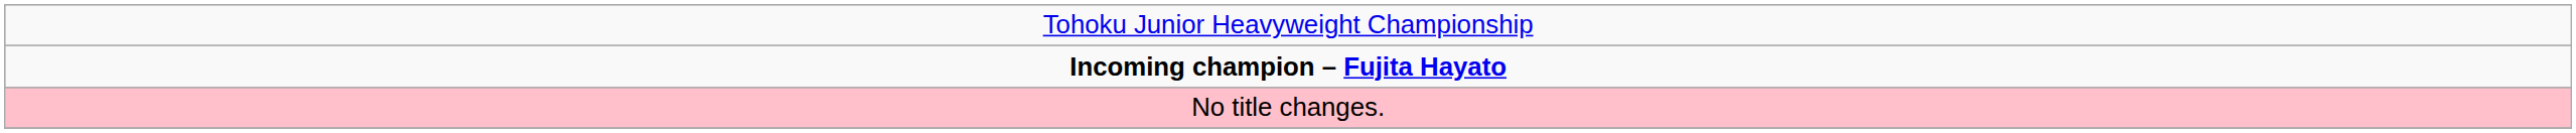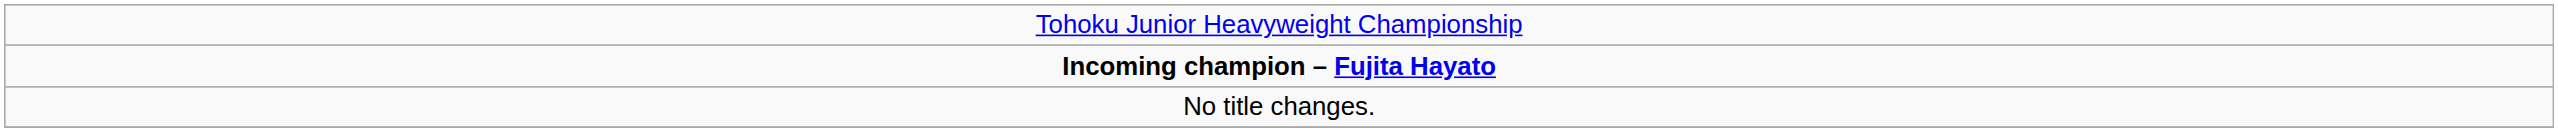No title changes. | column 1: pink background -> no background
